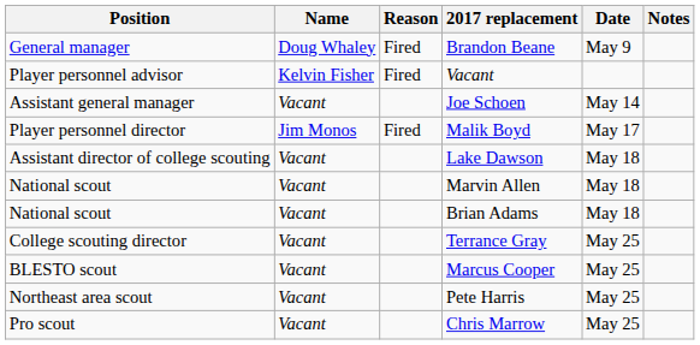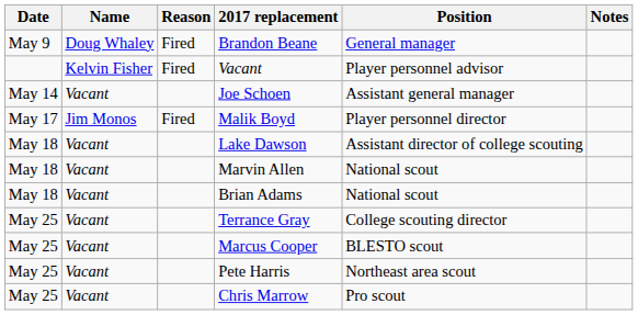columns swapped: Position <-> Date
